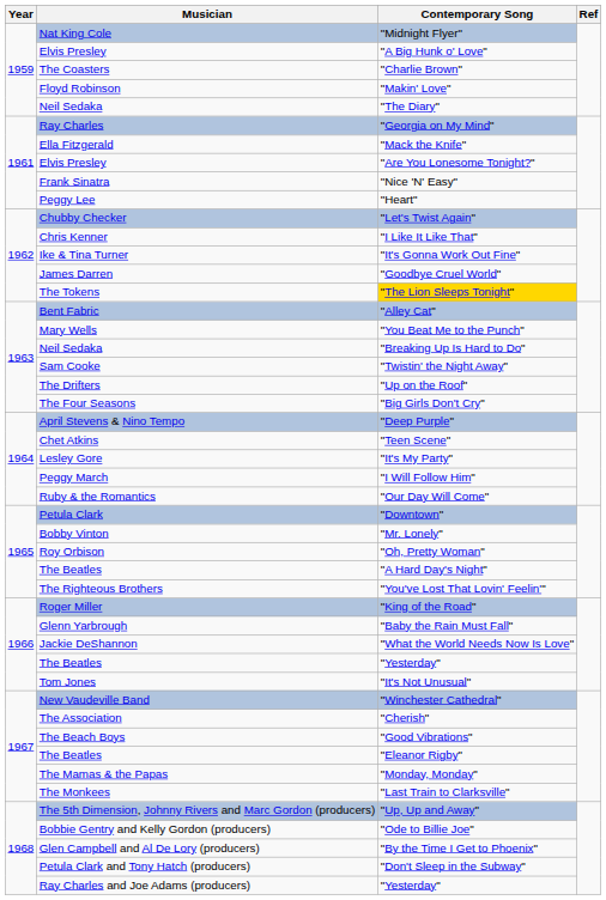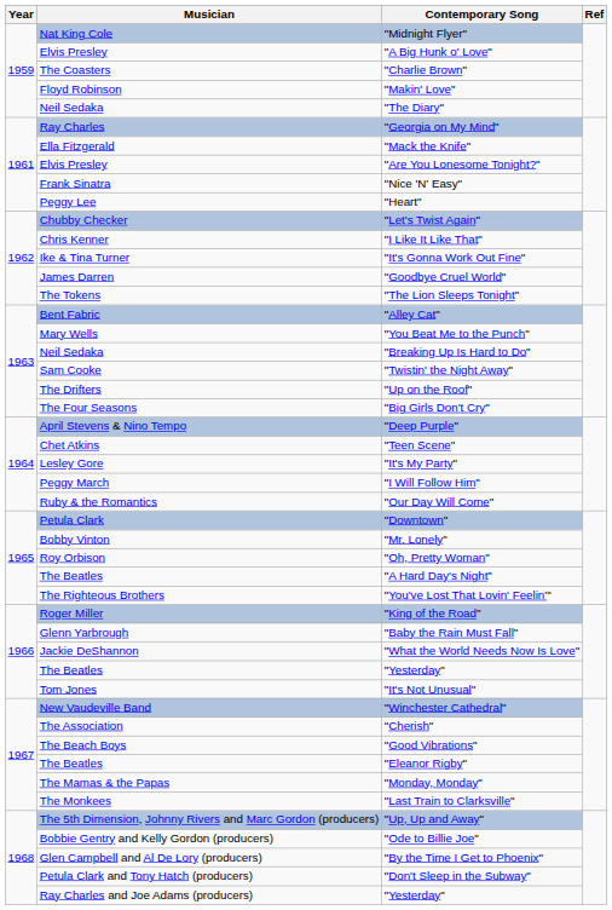"The Lion Sleeps Tonight" | Contemporary Song: gold background -> no background
